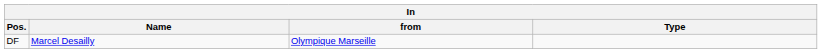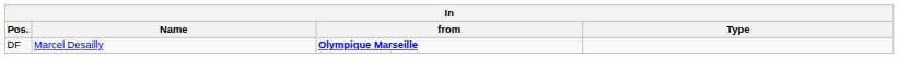DF | from: normal -> bold
